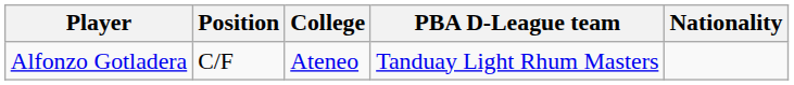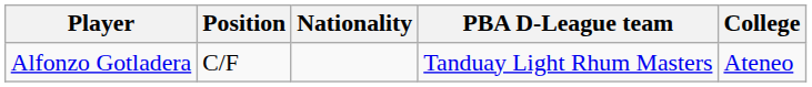columns swapped: Nationality <-> College
